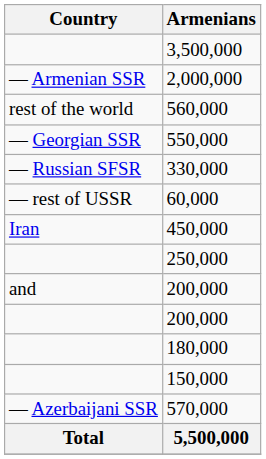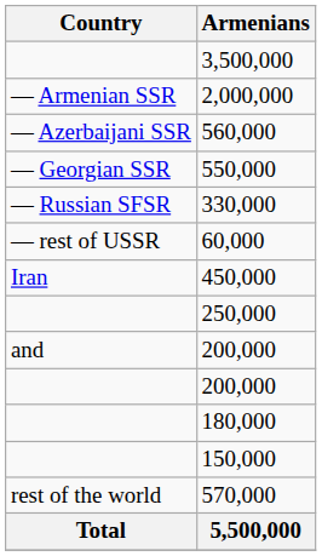row 4 | Country: rest of the world -> — Azerbaijani SSR
row 14 | Country: — Azerbaijani SSR -> rest of the world
